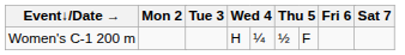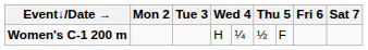Women's C-1 200 m | Event↓/Date →: normal -> bold
